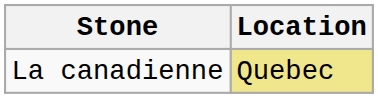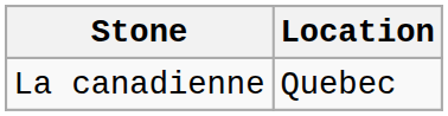La canadienne | Location: khaki background -> no background
